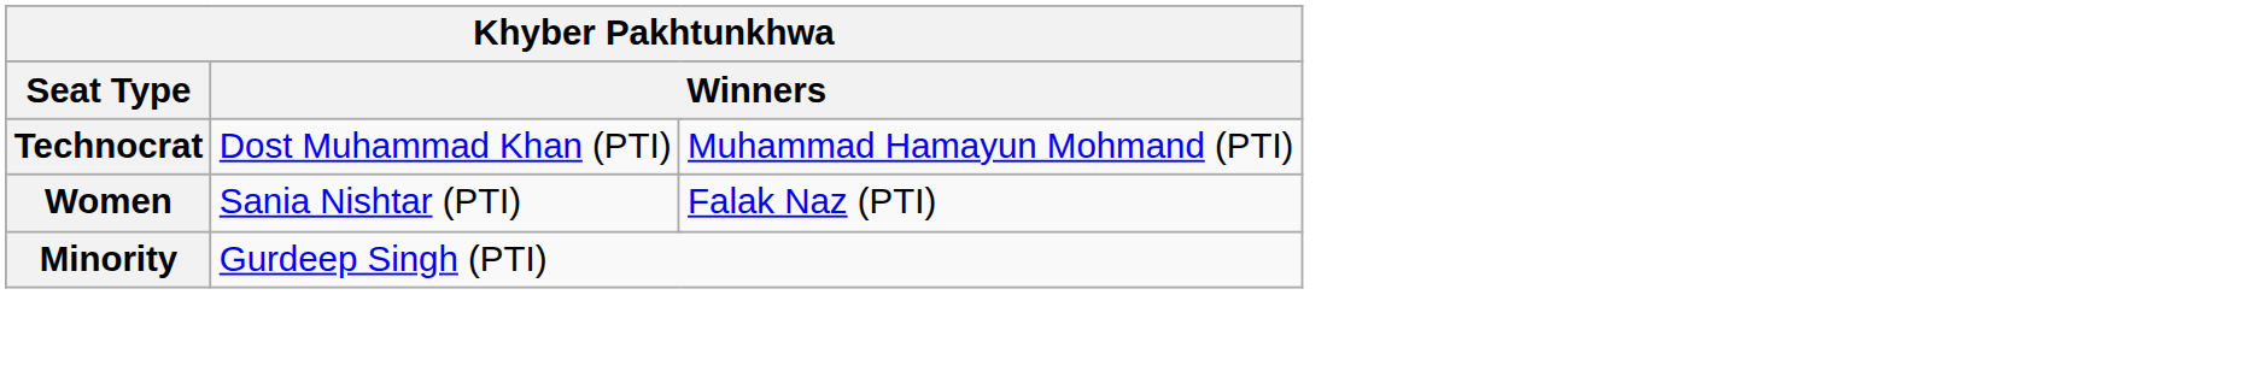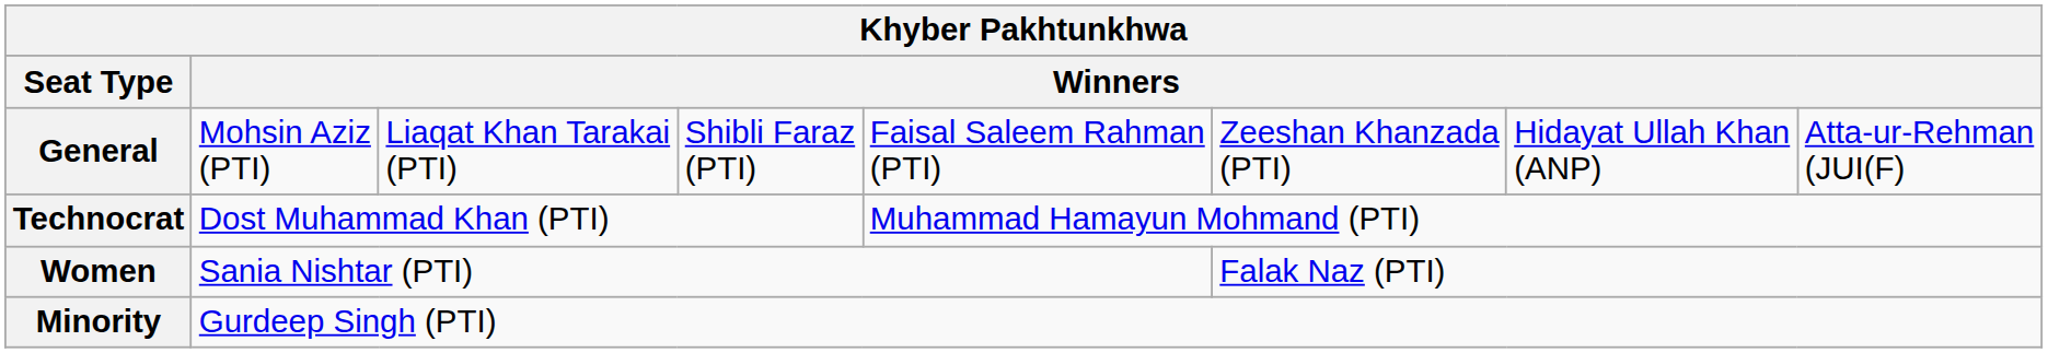+ row: General | Mohsin Aziz (PTI) | Liaqat Khan Tarakai (PTI) | Shibli Faraz (PTI) | Faisal Saleem Rahman (PTI) | Zeeshan Khanzada (PTI) | Hidayat Ullah Khan (ANP) | Atta-ur-Rehman (JUI(F)
